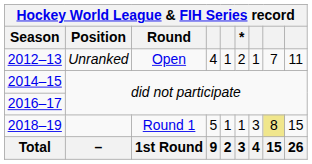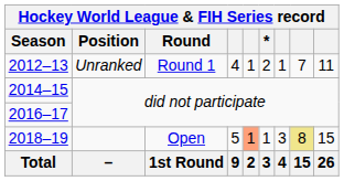2012–13 | Round: Open -> Round 1
2018–19 | Round: Round 1 -> Open
2018–19 | column 5: no background -> lightsalmon background
